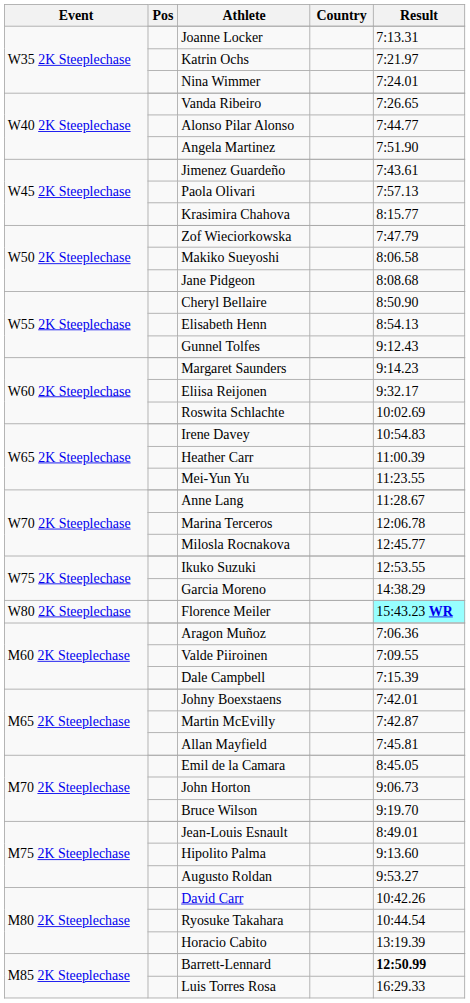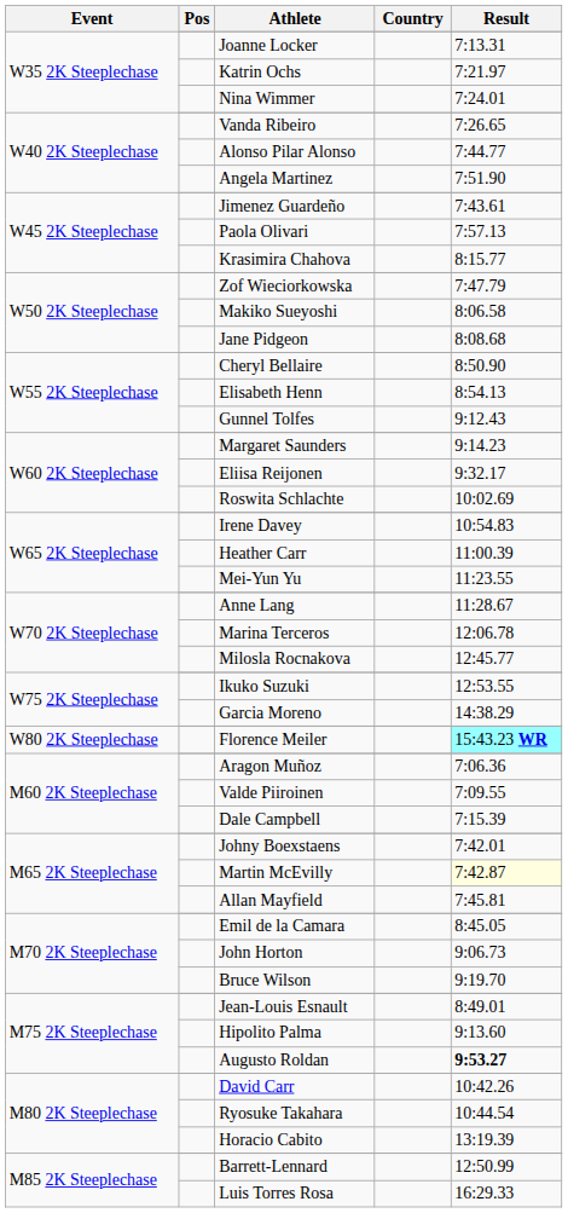Martin McEvilly | Result: no background -> lightyellow background
Augusto Roldan | Result: normal -> bold
Barrett-Lennard | Result: bold -> normal
